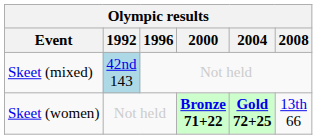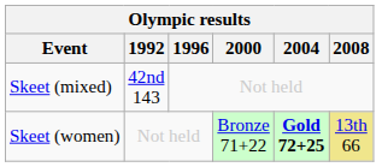Skeet (mixed) | 1992: lightblue background -> no background
Skeet (women) | 2000: bold -> normal
Skeet (women) | 2008: no background -> khaki background
